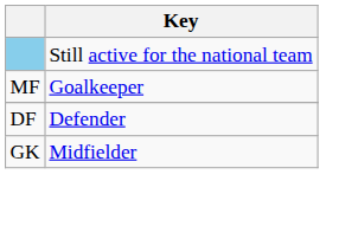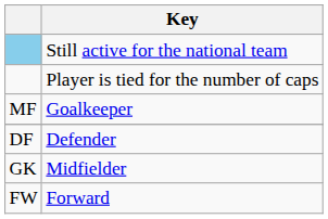+ row: Player is tied for the number of caps
+ row: FW | Forward
